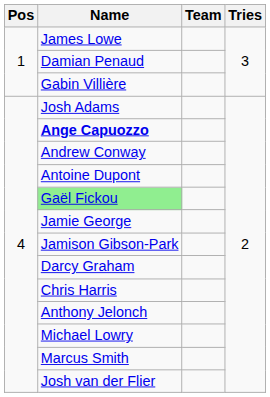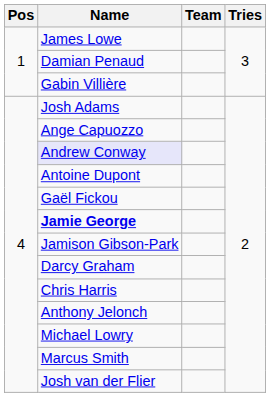Ange Capuozzo | Name: bold -> normal
Andrew Conway | Name: no background -> lavender background
Gaël Fickou | Name: lightgreen background -> no background
Jamie George | Name: normal -> bold
